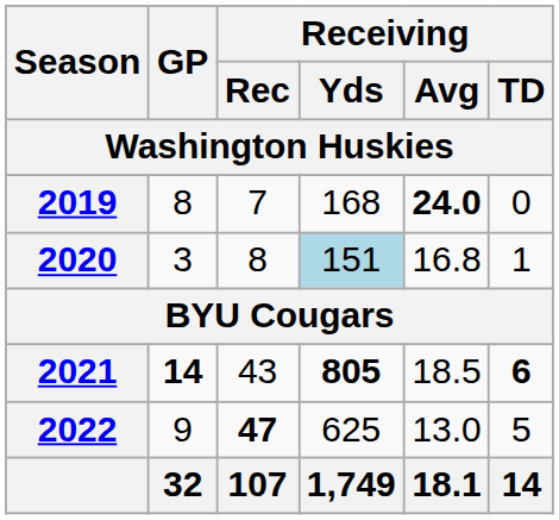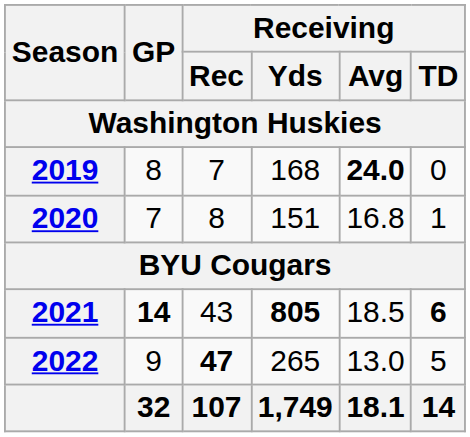2020 | GP: 3 -> 7
2020 | Receiving / Yds: lightblue background -> no background
2022 | Receiving / Yds: 625 -> 265
